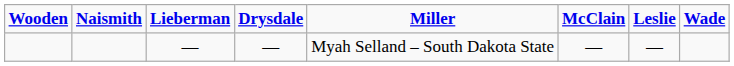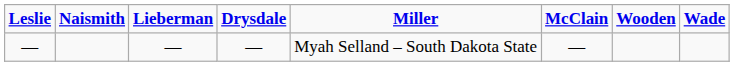columns swapped: Wooden <-> Leslie
